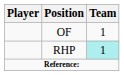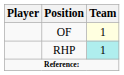OF | Team: no background -> lightyellow background
